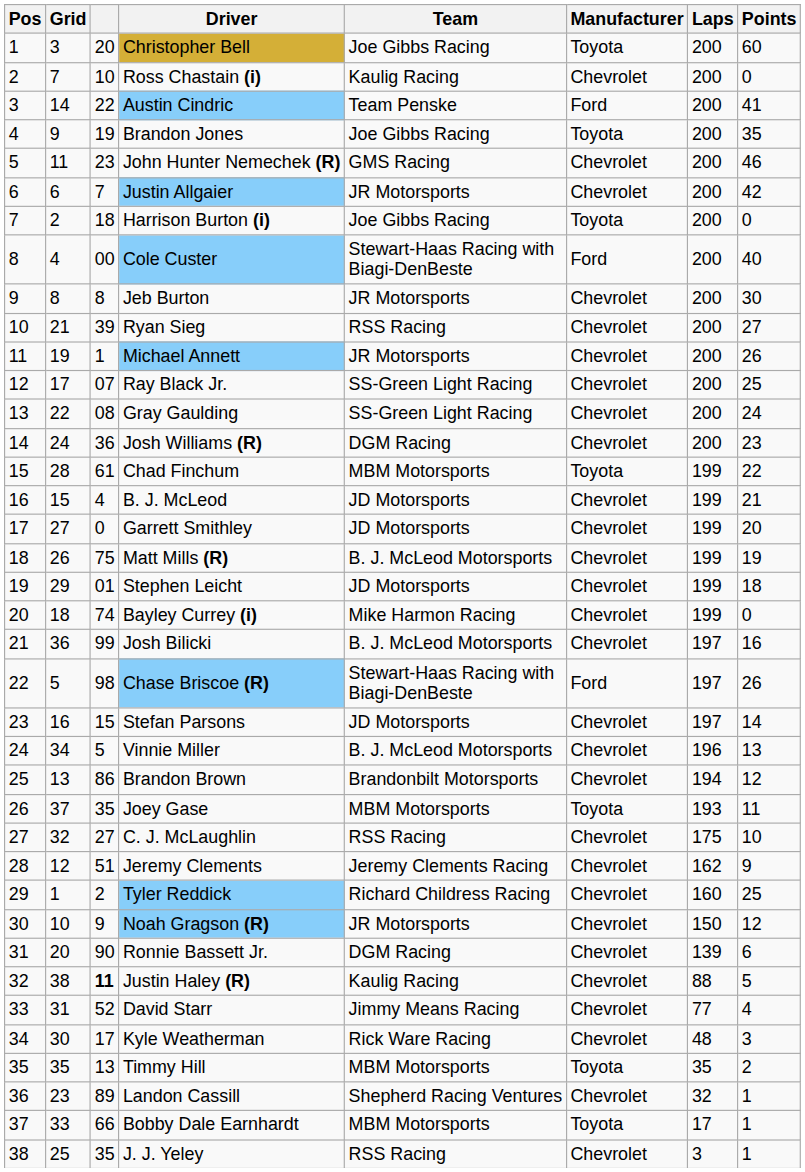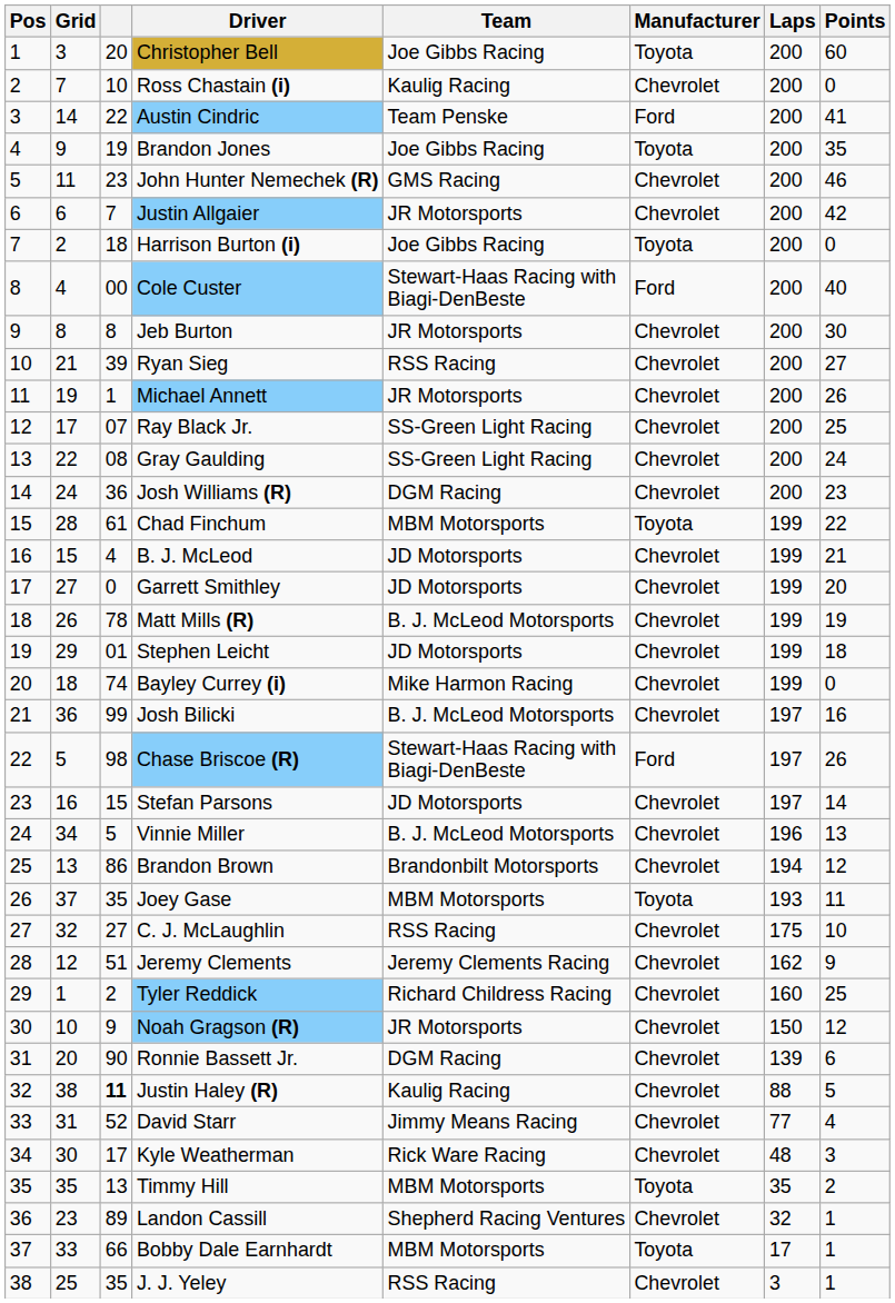Matt Mills (R) | column 3: 75 -> 78
